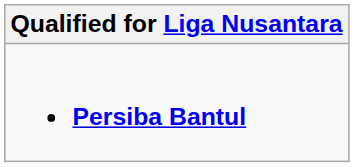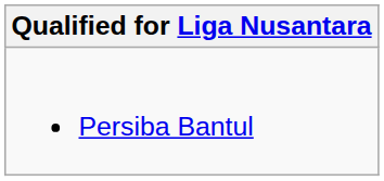row 2 | column 1: bold -> normal
